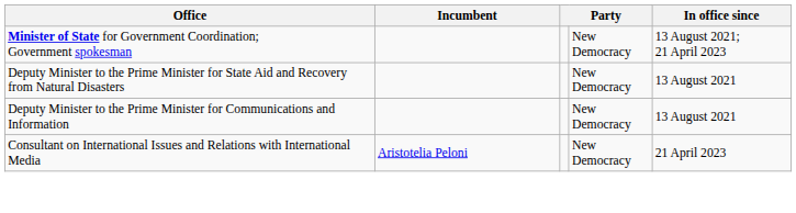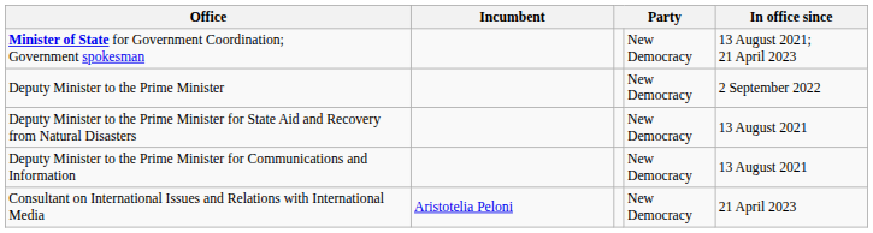+ row: Deputy Minister to the Prime Minister | New Democracy | 2 September 2022
